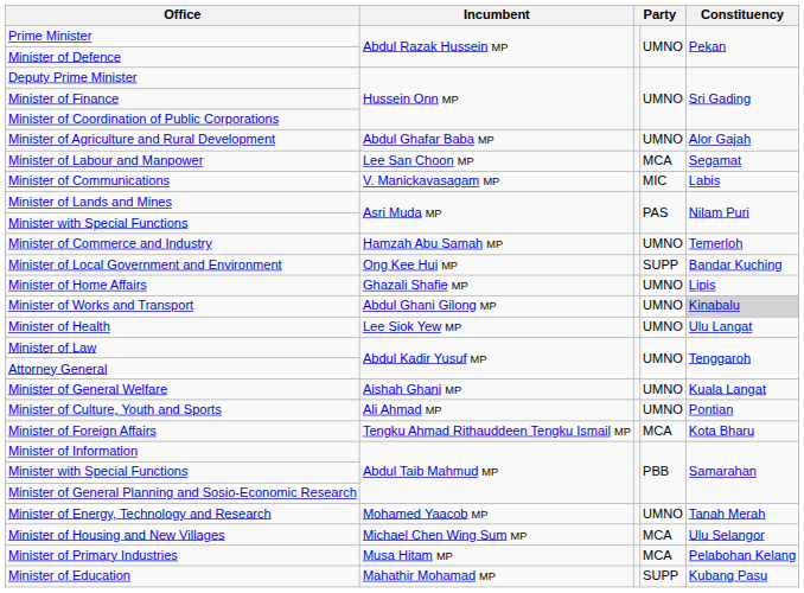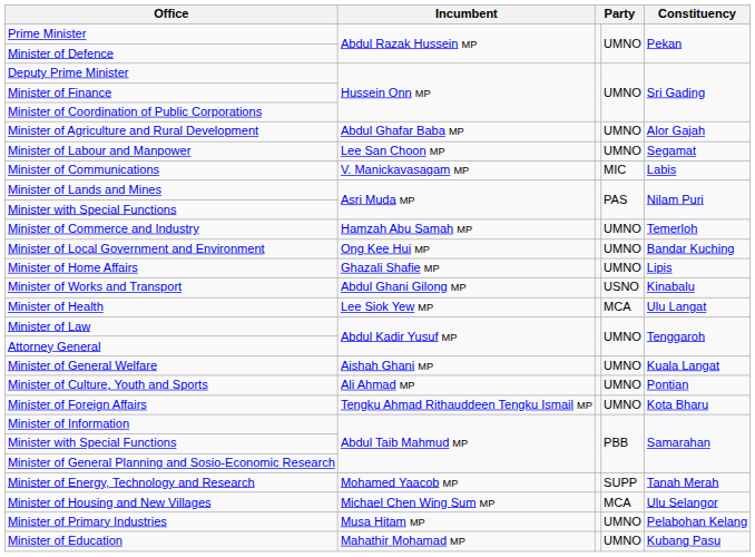Minister of Labour and Manpower | column 4: MCA -> UMNO
Minister of Local Government and Environment | column 4: SUPP -> UMNO
Minister of Works and Transport | column 4: UMNO -> USNO
Minister of Works and Transport | Constituency: lightgrey background -> no background
Minister of Health | column 4: UMNO -> MCA
Minister of Foreign Affairs | column 4: MCA -> UMNO
Minister of Energy, Technology and Research | column 4: UMNO -> SUPP
Minister of Primary Industries | column 4: MCA -> UMNO
Minister of Education | column 4: SUPP -> UMNO
